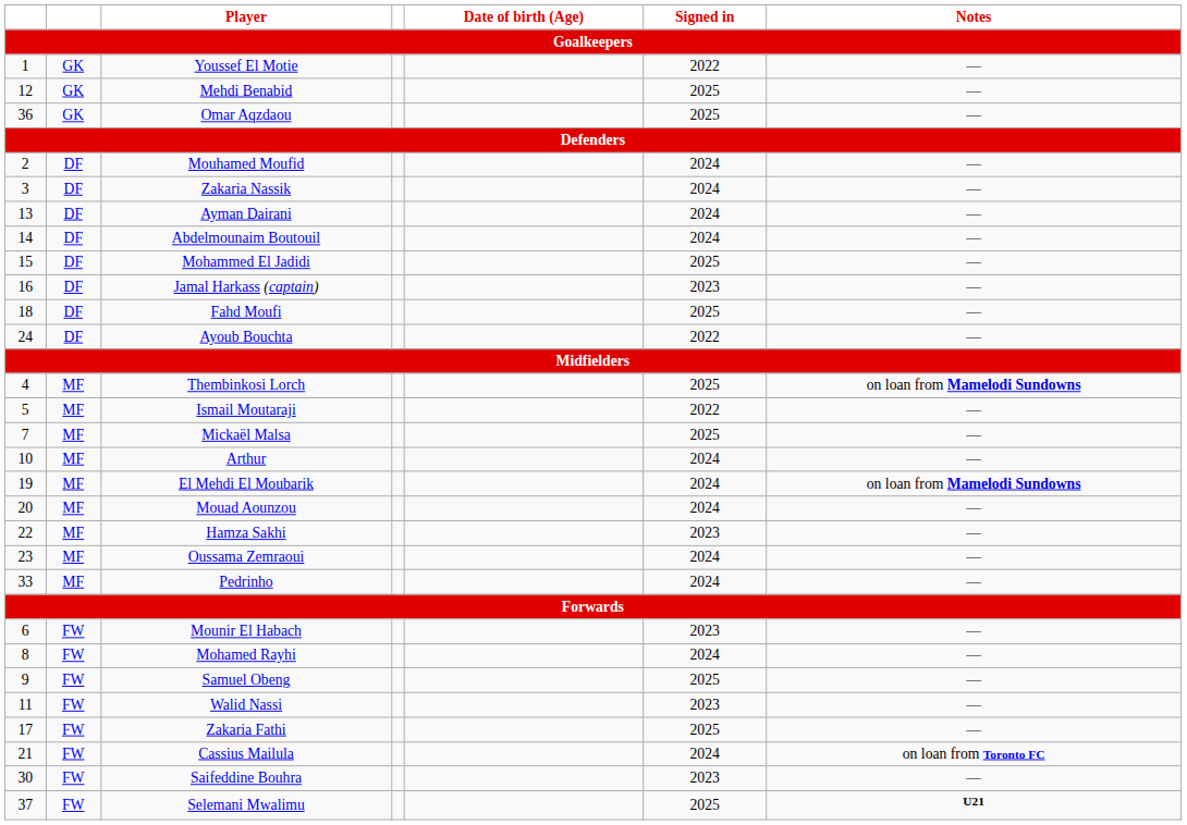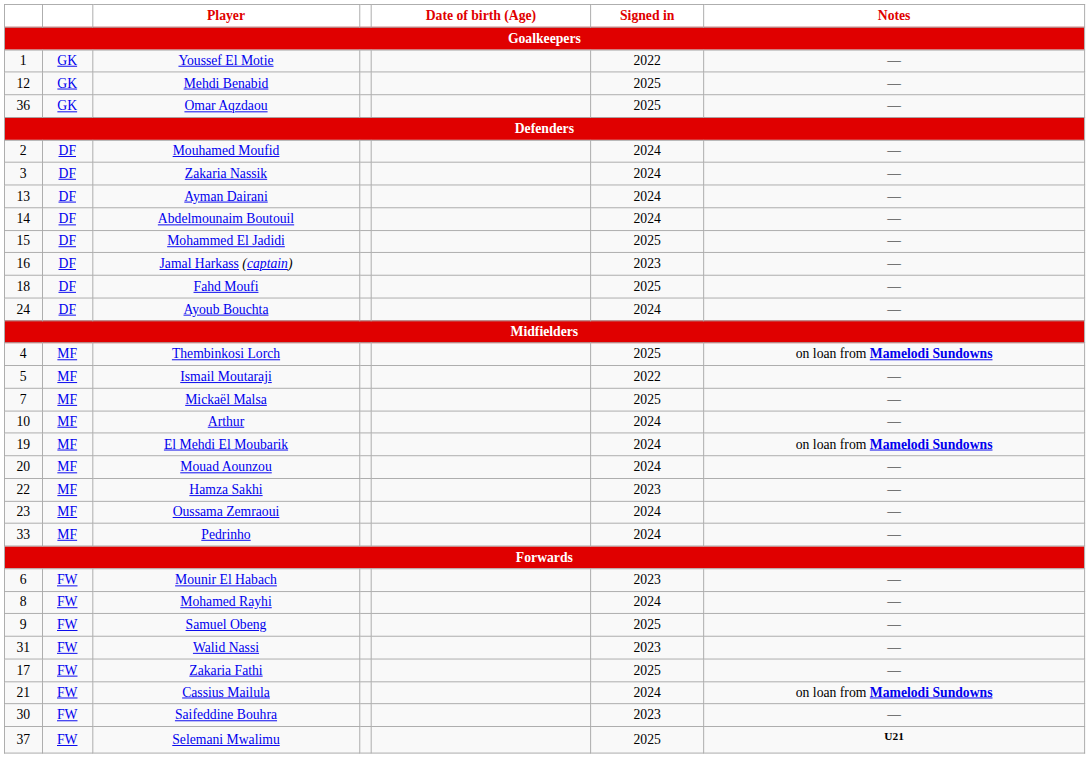Ayoub Bouchta | Signed in: 2022 -> 2024
Walid Nassi | column 1: 11 -> 31
Cassius Mailula | Notes: on loan from Toronto FC -> on loan from Mamelodi Sundowns
